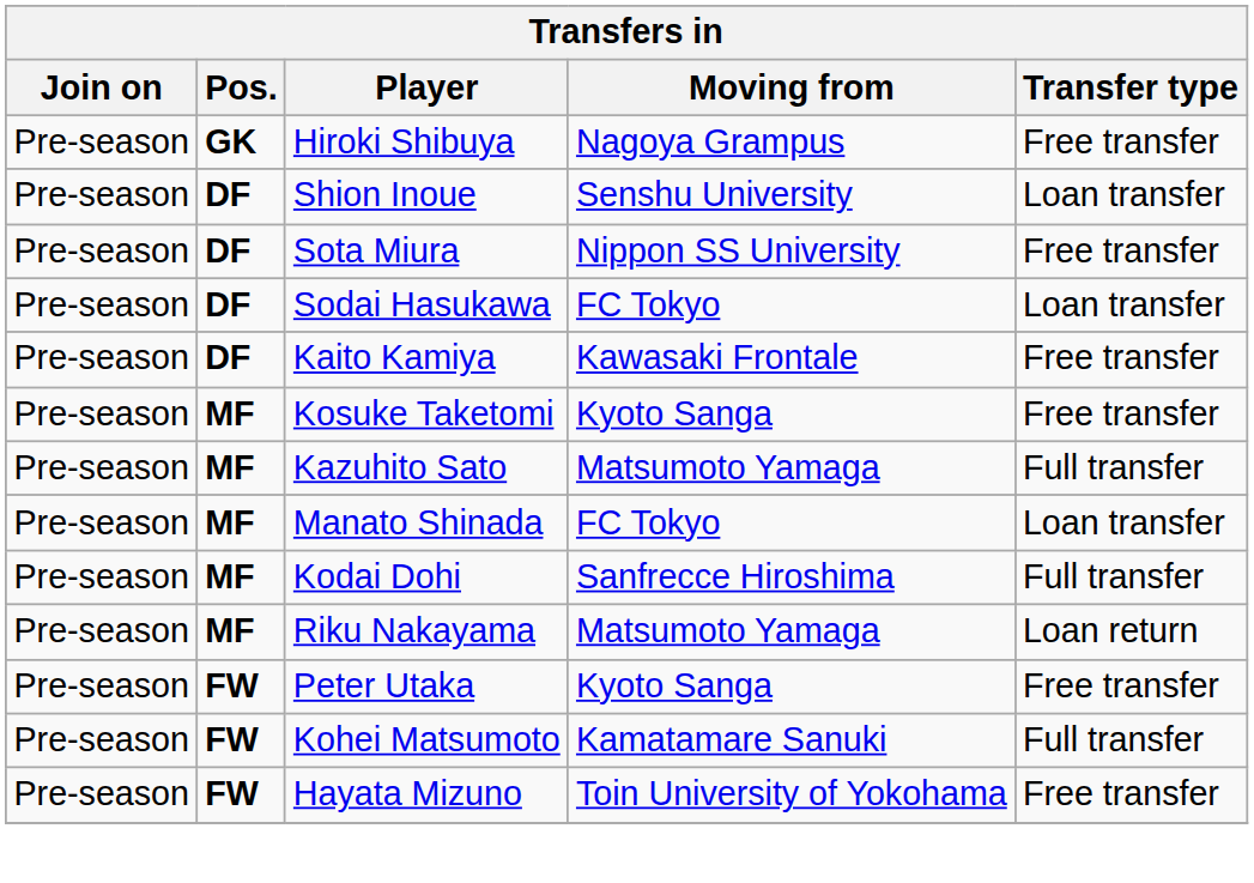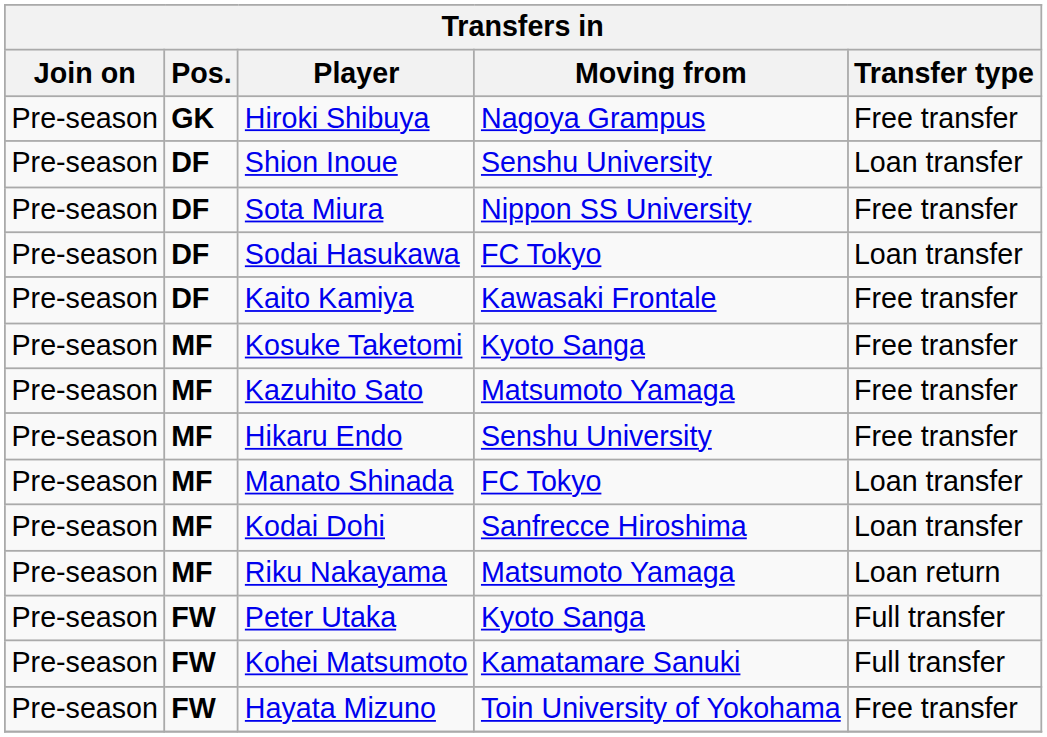Kazuhito Sato | Transfer type: Full transfer -> Free transfer
+ row: Pre-season | MF | Hikaru Endo | Senshu University | Free transfer
Kodai Dohi | Transfer type: Full transfer -> Loan transfer
Peter Utaka | Transfer type: Free transfer -> Full transfer
